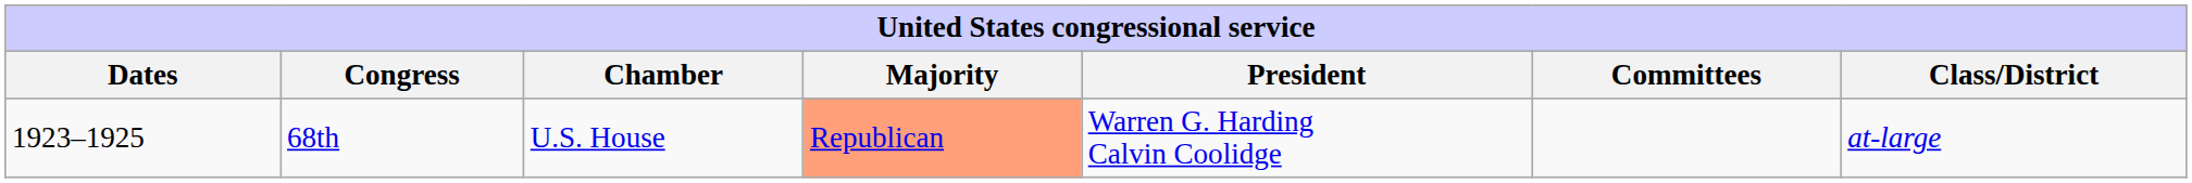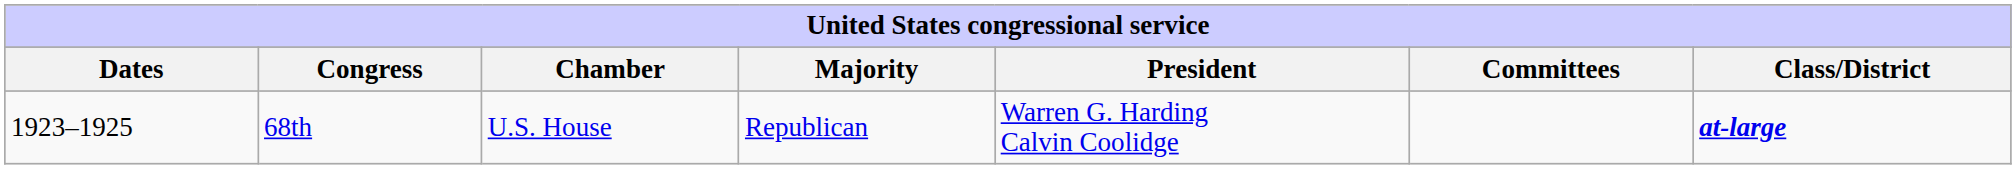68th | Majority: lightsalmon background -> no background
68th | Class/District: normal -> bold
